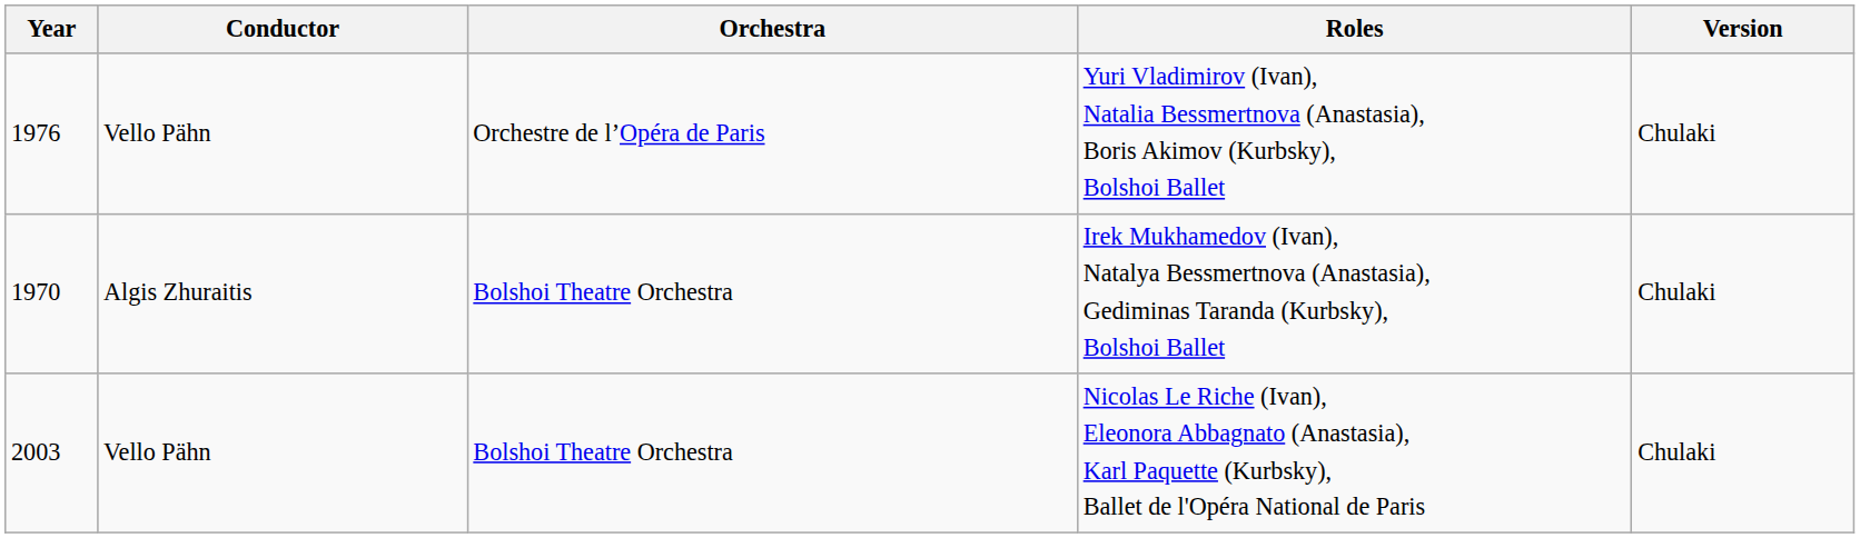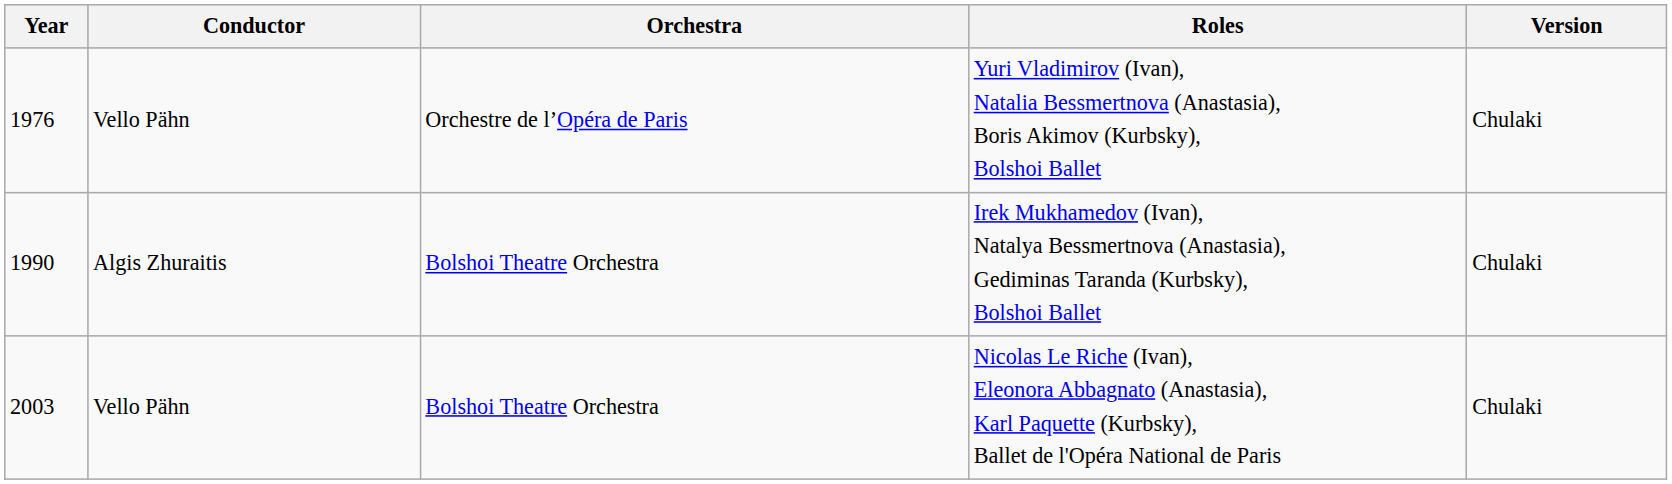row 3 | Year: 1970 -> 1990
